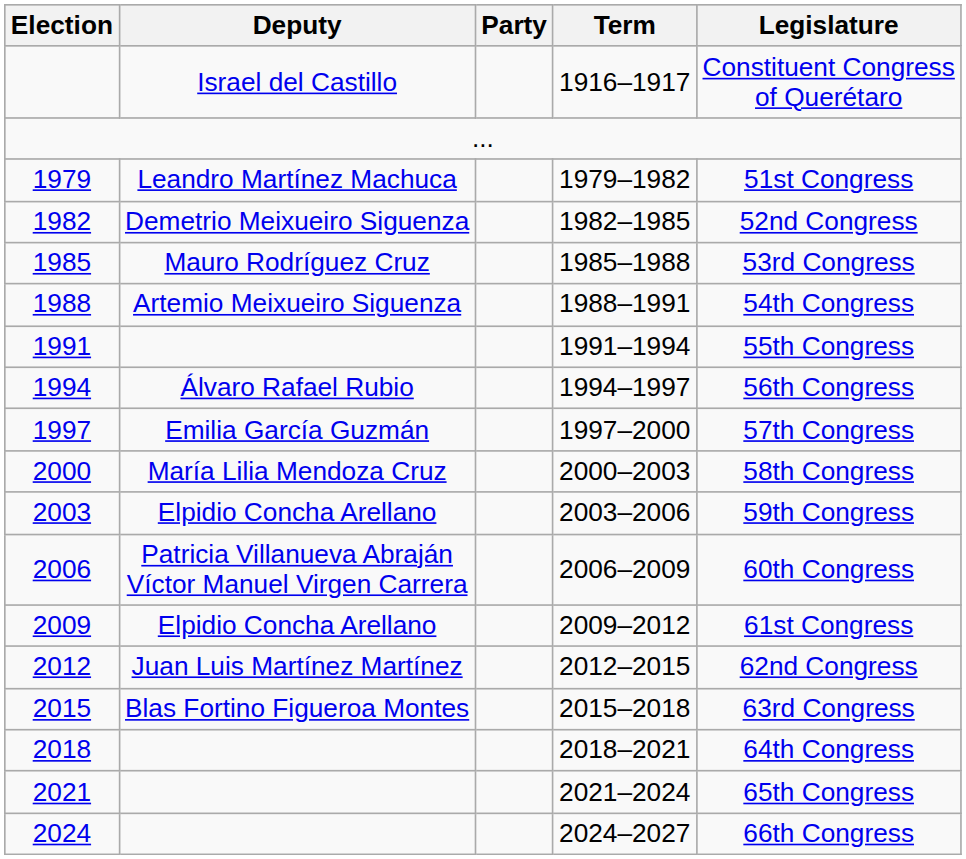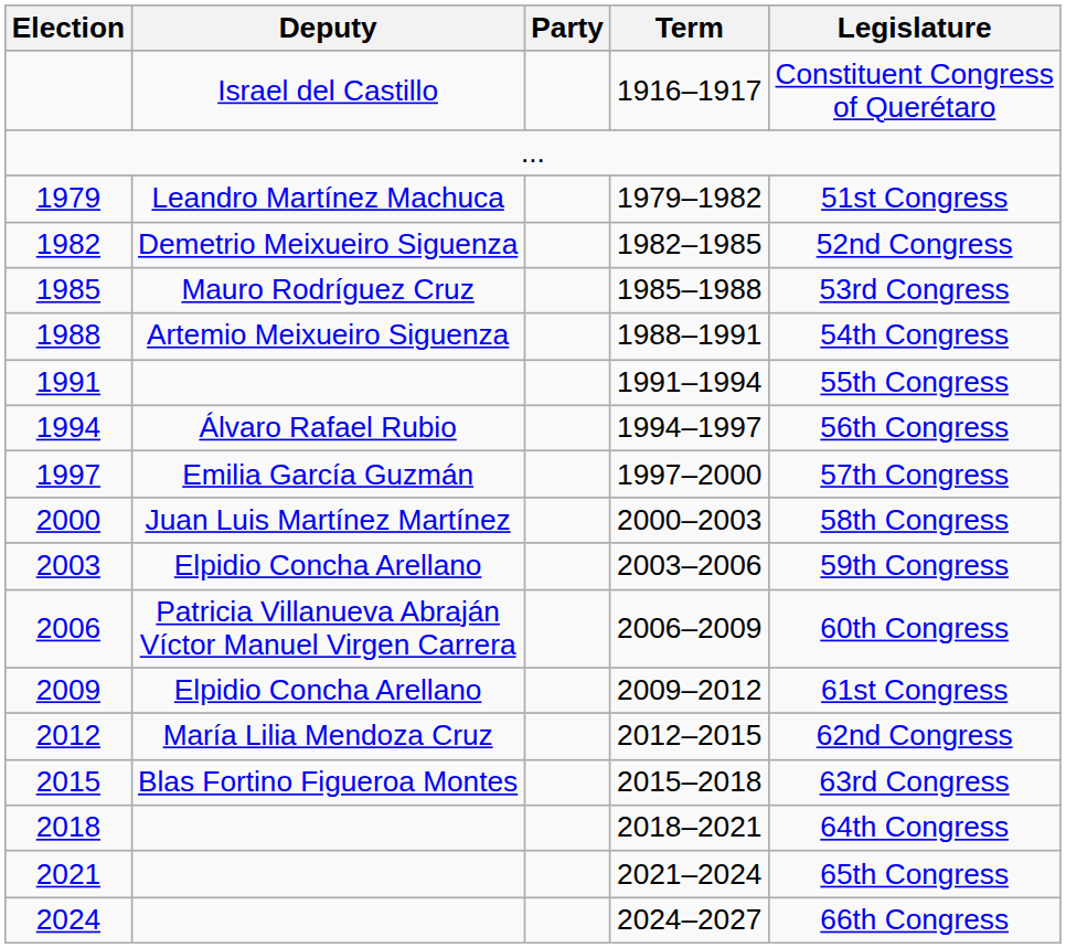2000 | Deputy: María Lilia Mendoza Cruz -> Juan Luis Martínez Martínez
2012 | Deputy: Juan Luis Martínez Martínez -> María Lilia Mendoza Cruz
